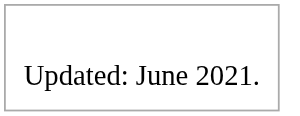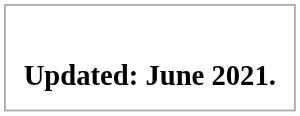row 1 | column 1: normal -> bold
